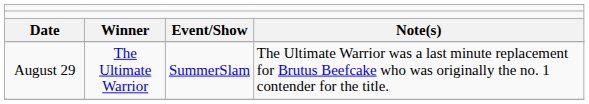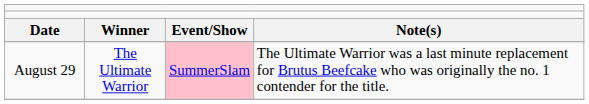August 29 | column 3: no background -> pink background
